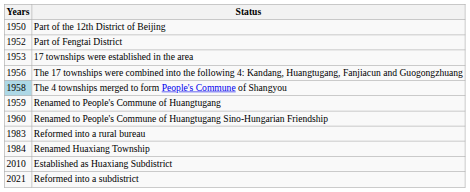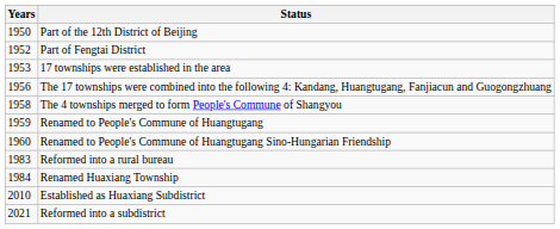The 4 townships merged to form People's Commune of Shangyou | Years: lightblue background -> no background
